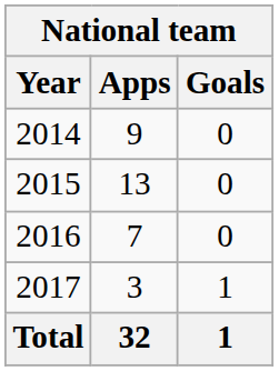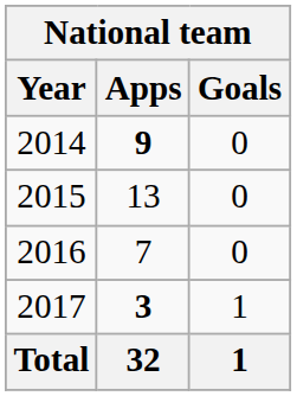2014 | Apps: normal -> bold
2017 | Apps: normal -> bold
